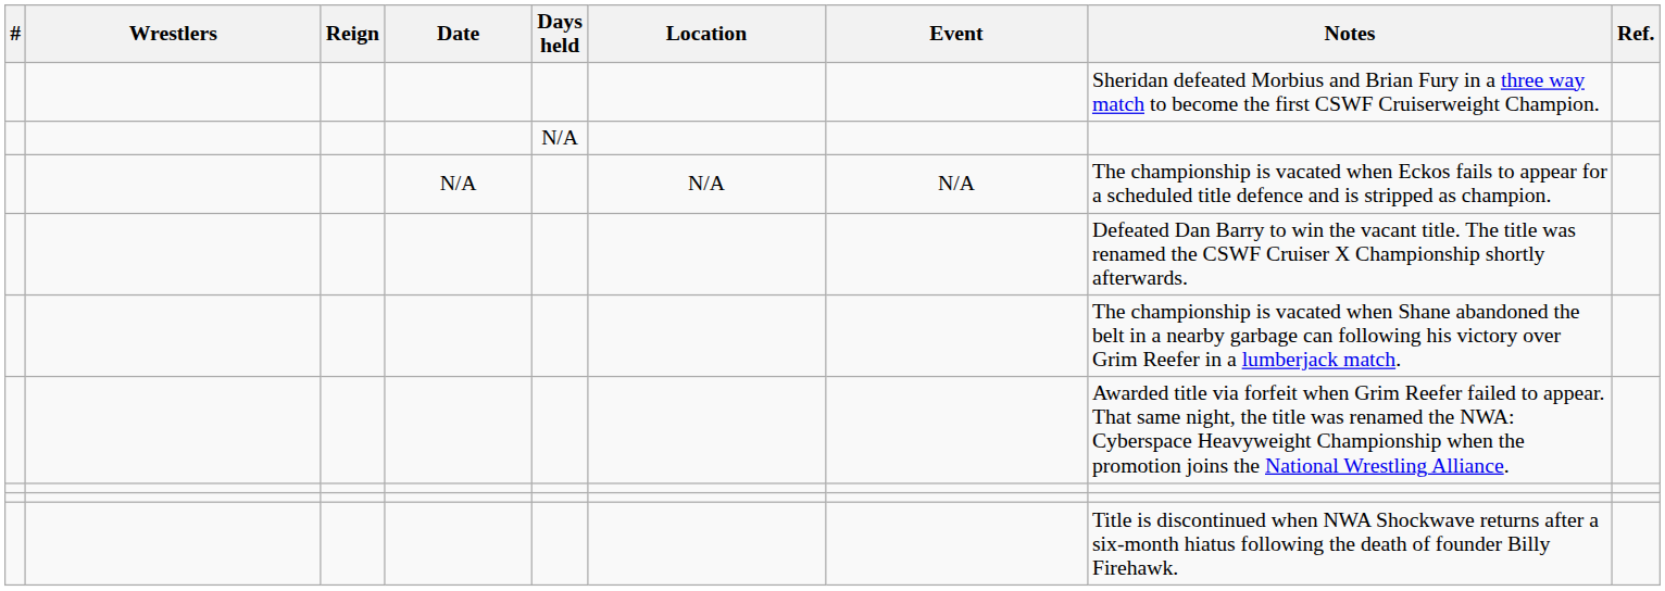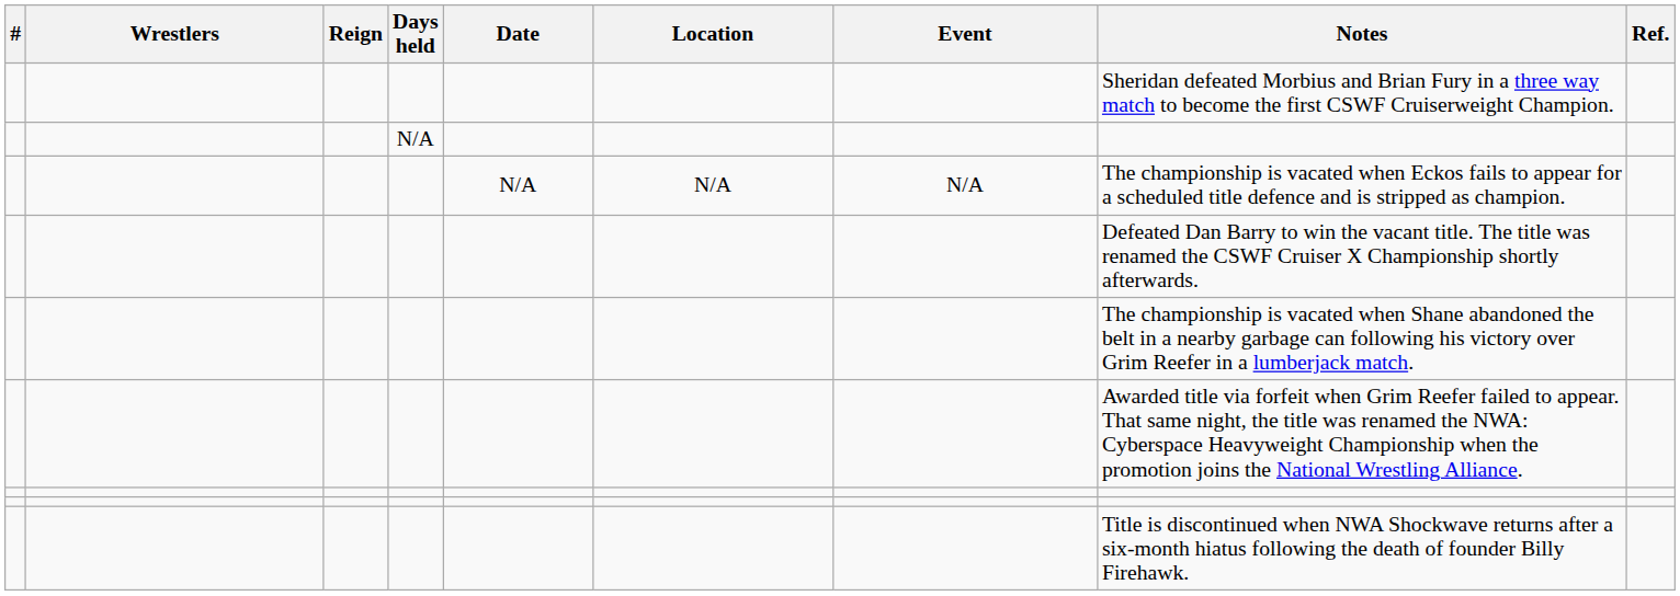columns swapped: Date <-> Days held
